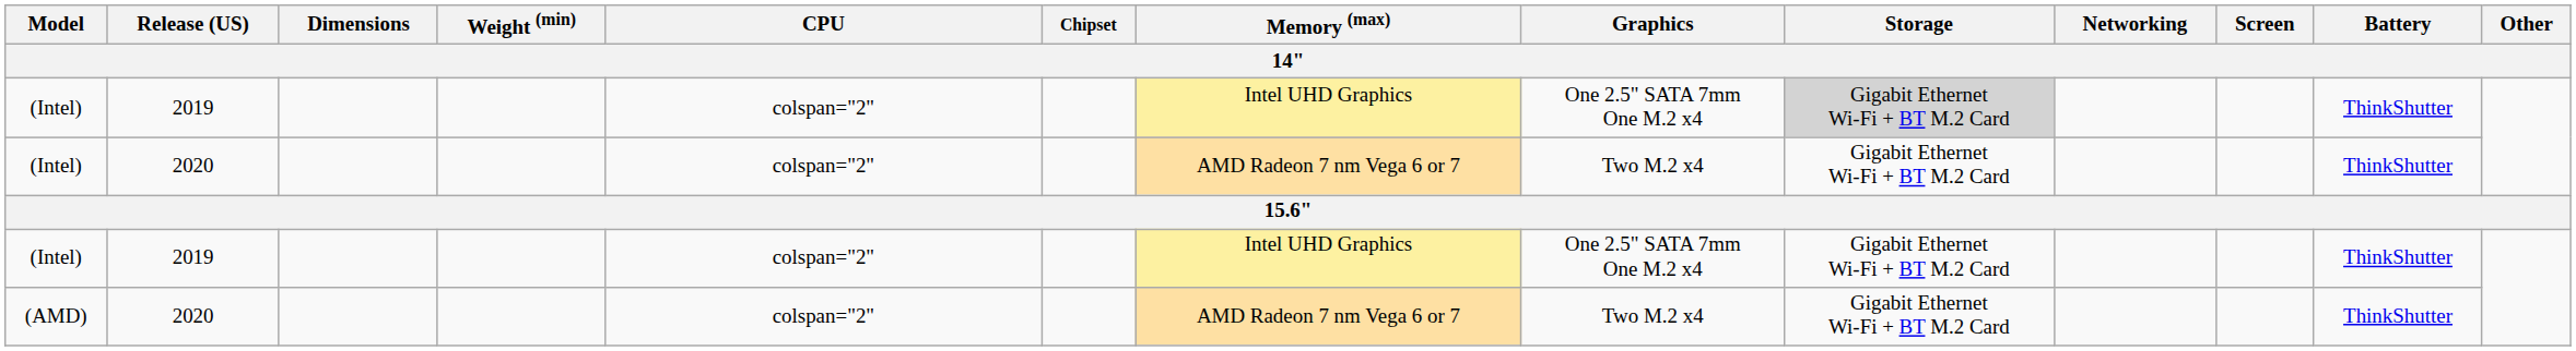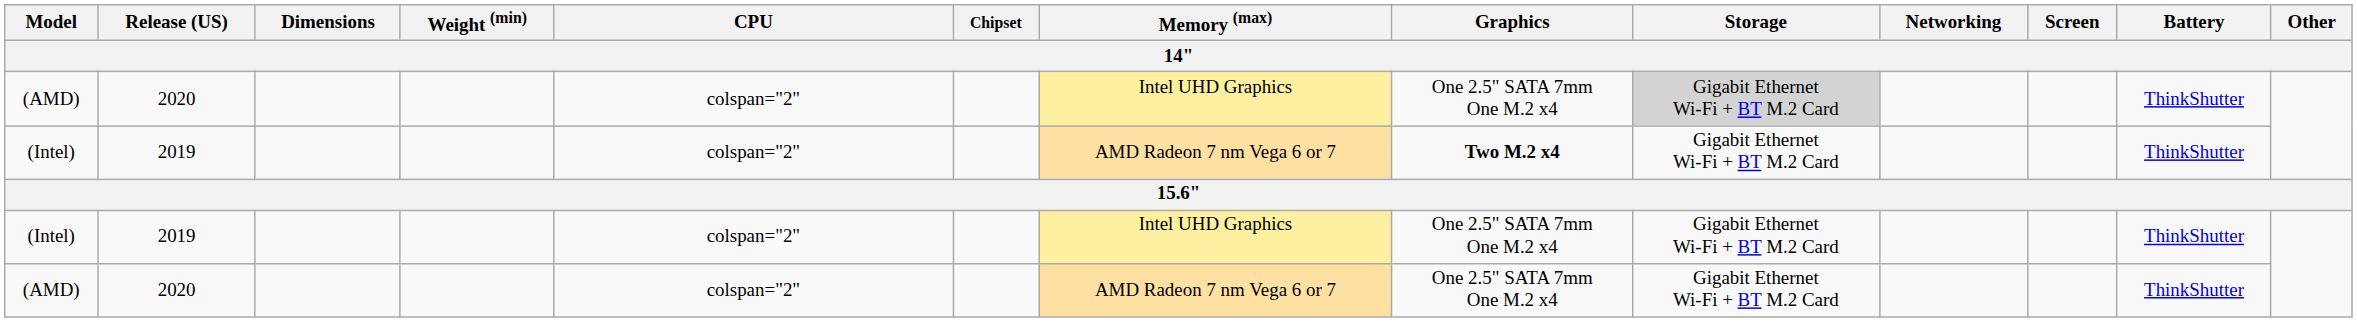row 3 | Model: (Intel) -> (AMD)
row 3 | Release (US): 2019 -> 2020
row 4 | Release (US): 2020 -> 2019
row 4 | Graphics: normal -> bold
row 7 | Graphics: Two M.2 x4 -> One 2.5" SATA 7mm One M.2 x4
